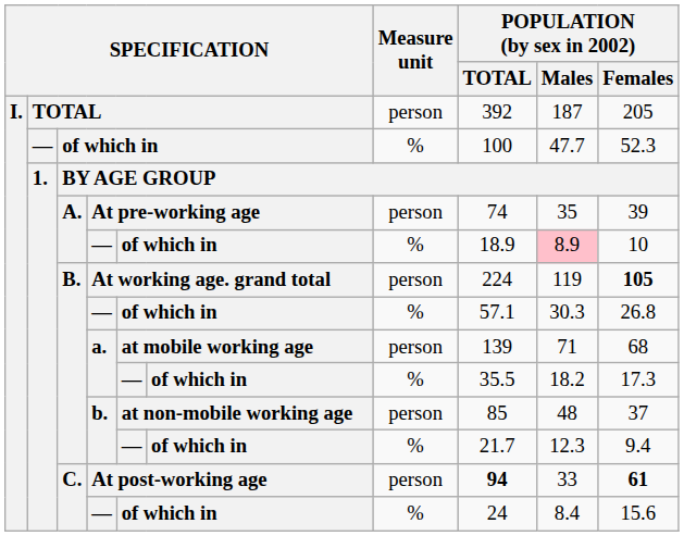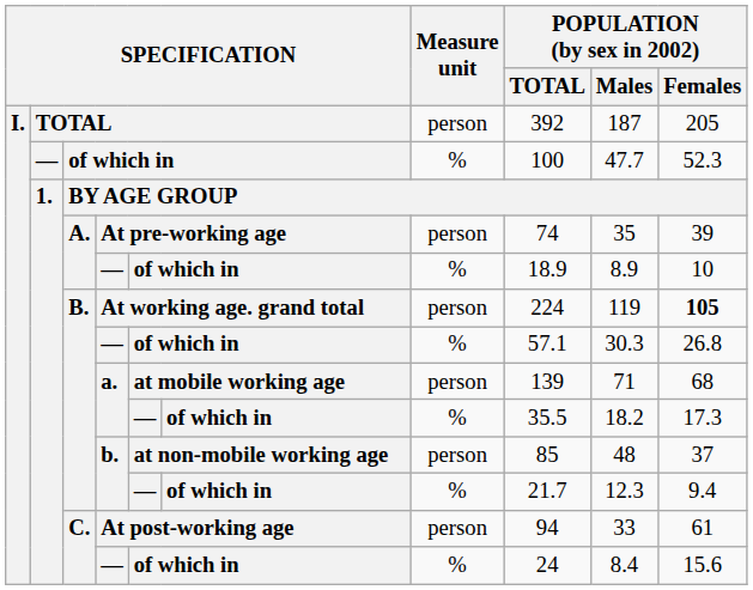A. / — | POPULATION (by sex in 2002) / Males: pink background -> no background
At post-working age | POPULATION (by sex in 2002) / TOTAL: bold -> normal
At post-working age | POPULATION (by sex in 2002) / Females: bold -> normal
